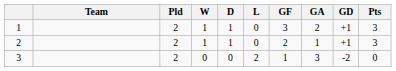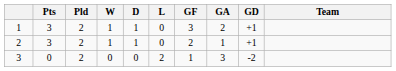columns swapped: Team <-> Pts
